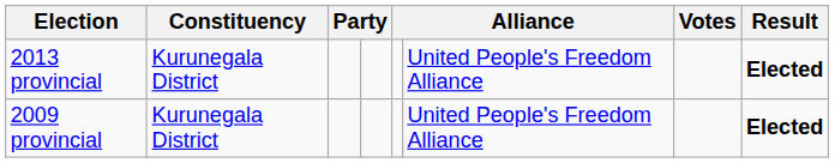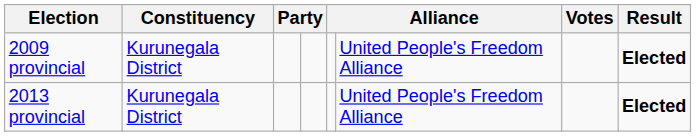rows swapped: 2009 provincial <-> 2013 provincial
